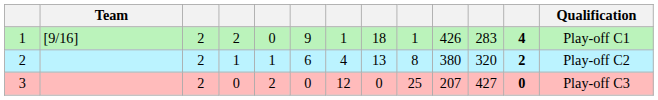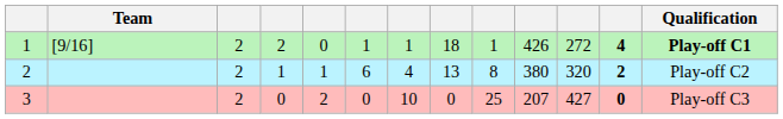row 2 | column 6: 9 -> 1
row 2 | column 11: 283 -> 272
row 2 | Qualification: normal -> bold
row 4 | column 7: 12 -> 10
